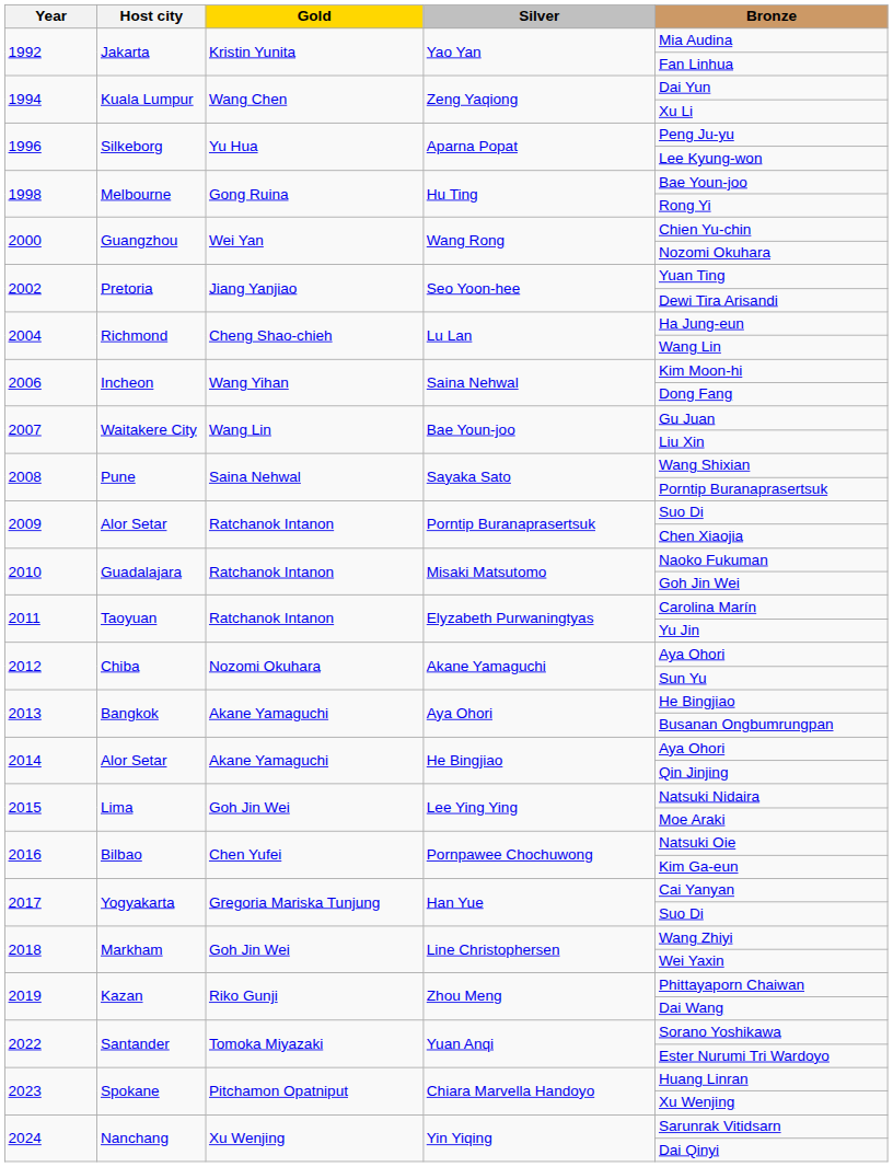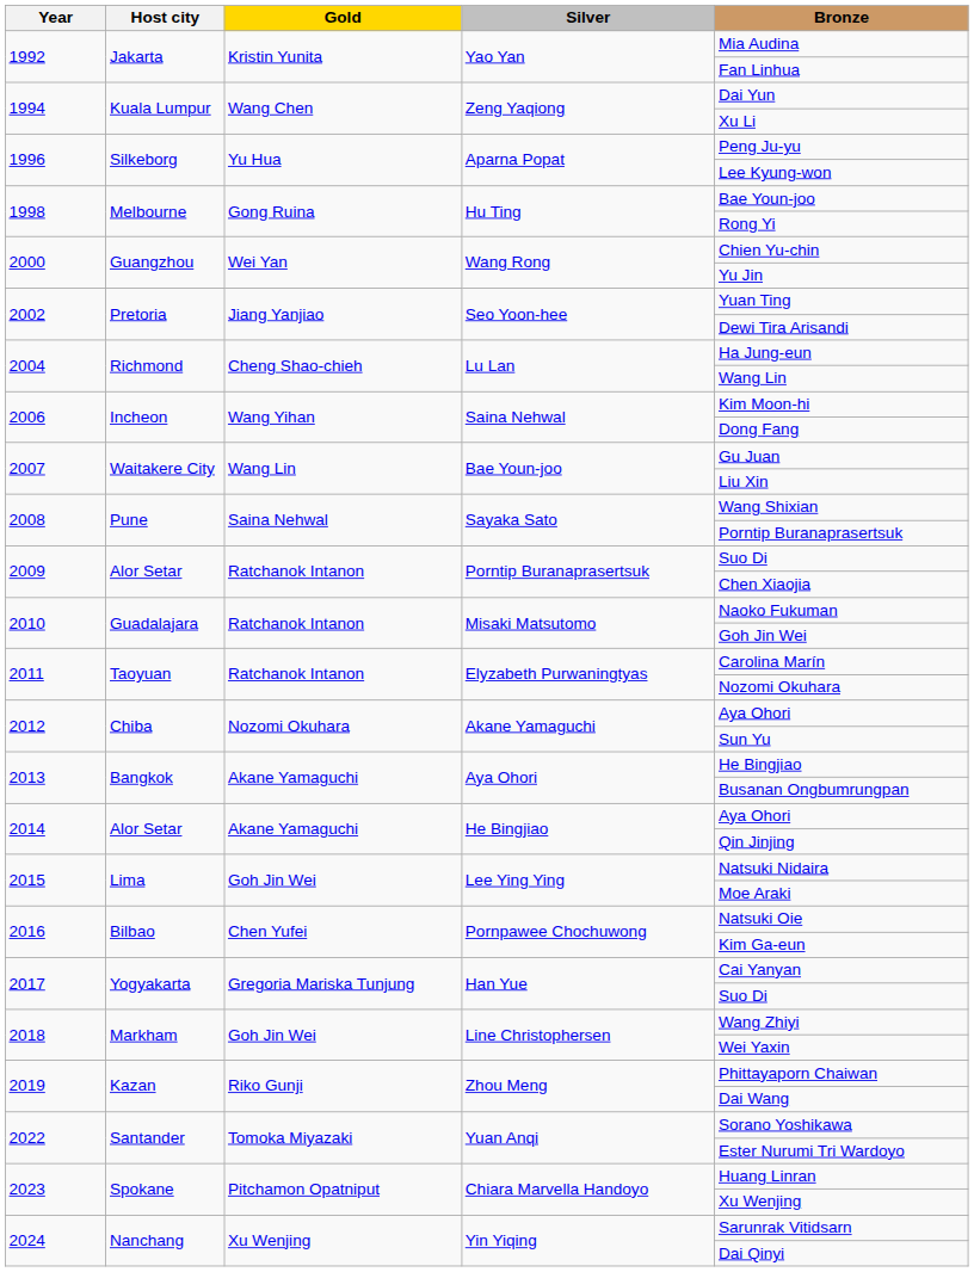row 11 | Bronze: Nozomi Okuhara -> Yu Jin
row 27 | Bronze: Yu Jin -> Nozomi Okuhara
